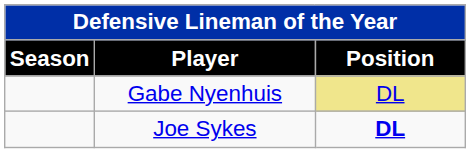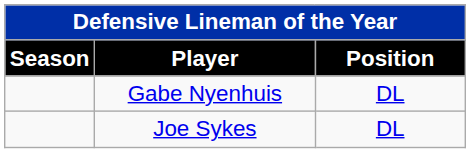Gabe Nyenhuis | Position: khaki background -> no background
Joe Sykes | Position: bold -> normal
